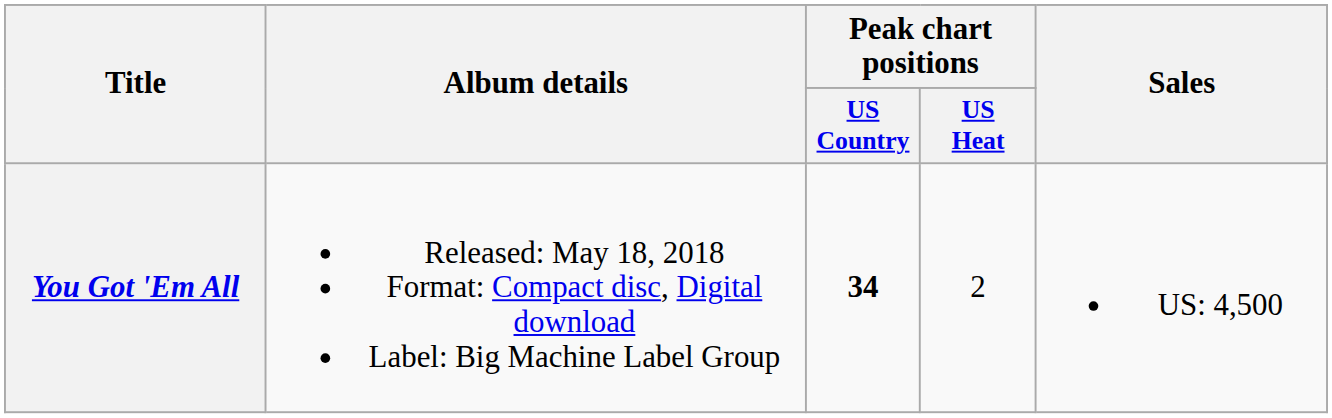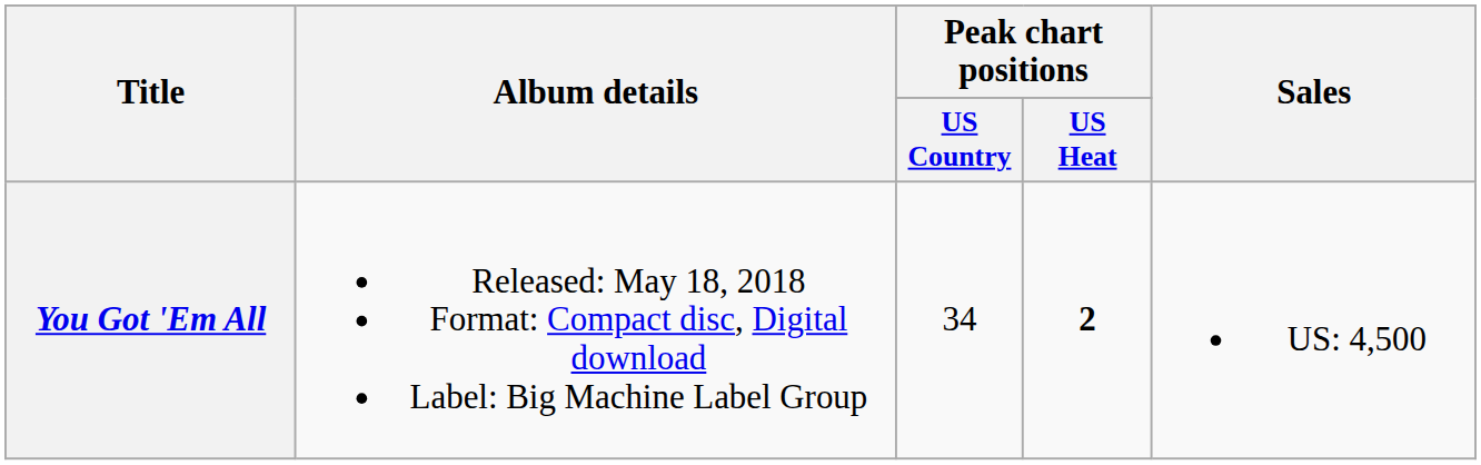row 3 | Peak chart positions / US Country: bold -> normal
row 3 | Peak chart positions / US Heat: normal -> bold
